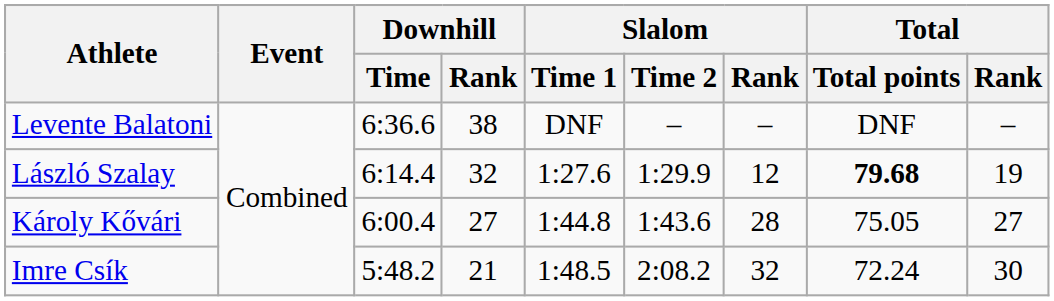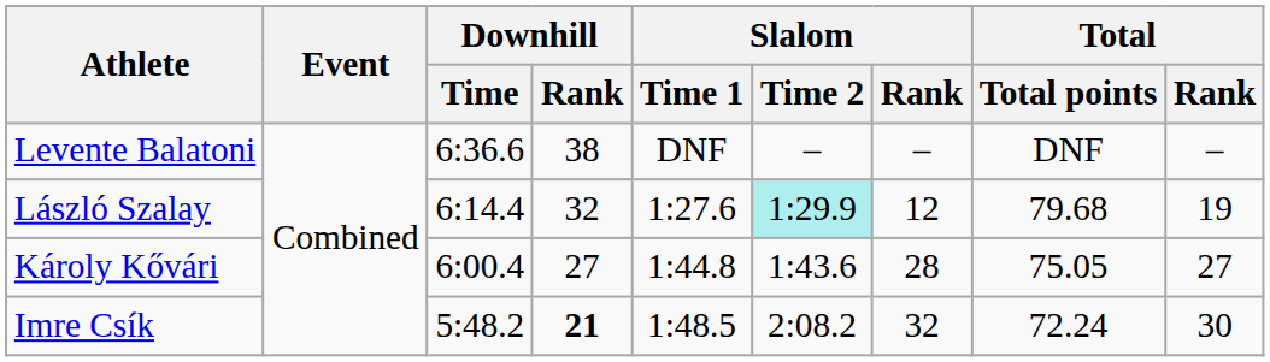row 4 | Slalom / Time 2: no background -> paleturquoise background
row 4 | Total / Total points: bold -> normal
row 6 | Downhill / Rank: normal -> bold
